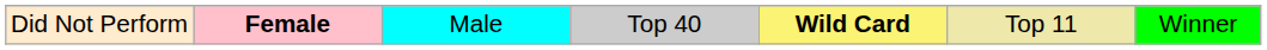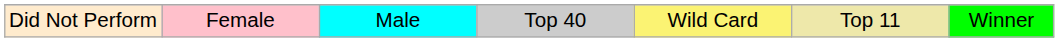Did Not Perform | column 2: bold -> normal
Did Not Perform | column 5: bold -> normal
